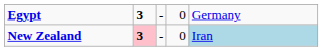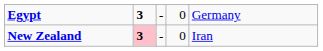New Zealand | column 5: lightblue background -> no background
